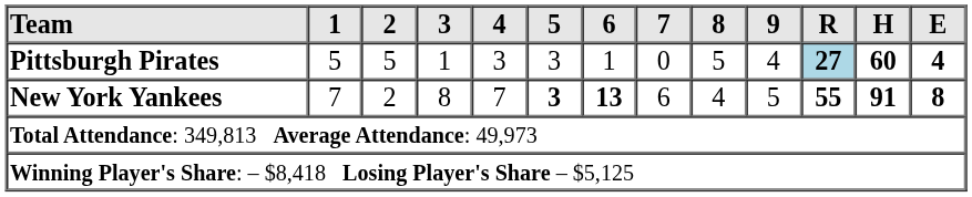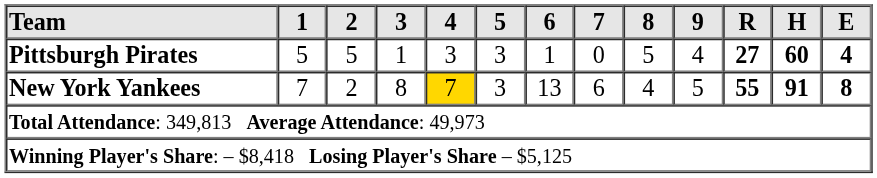Pittsburgh Pirates | R: lightblue background -> no background
New York Yankees | 4: no background -> gold background
New York Yankees | 5: bold -> normal
New York Yankees | 6: bold -> normal
